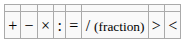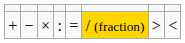+ | column 6: no background -> gold background
